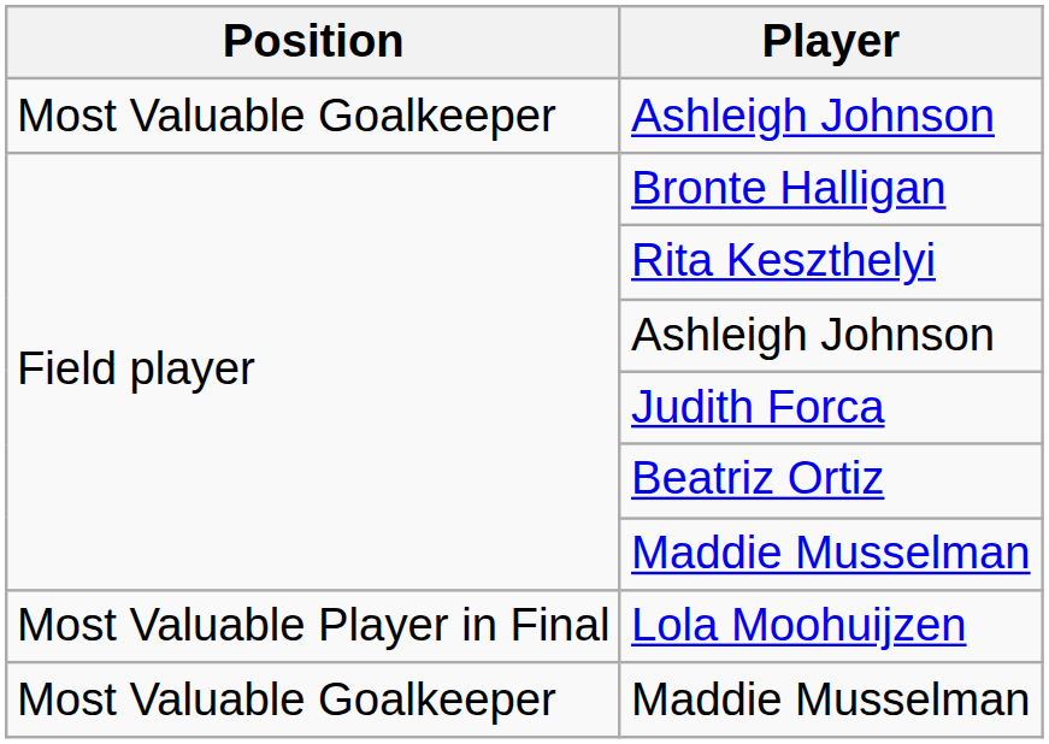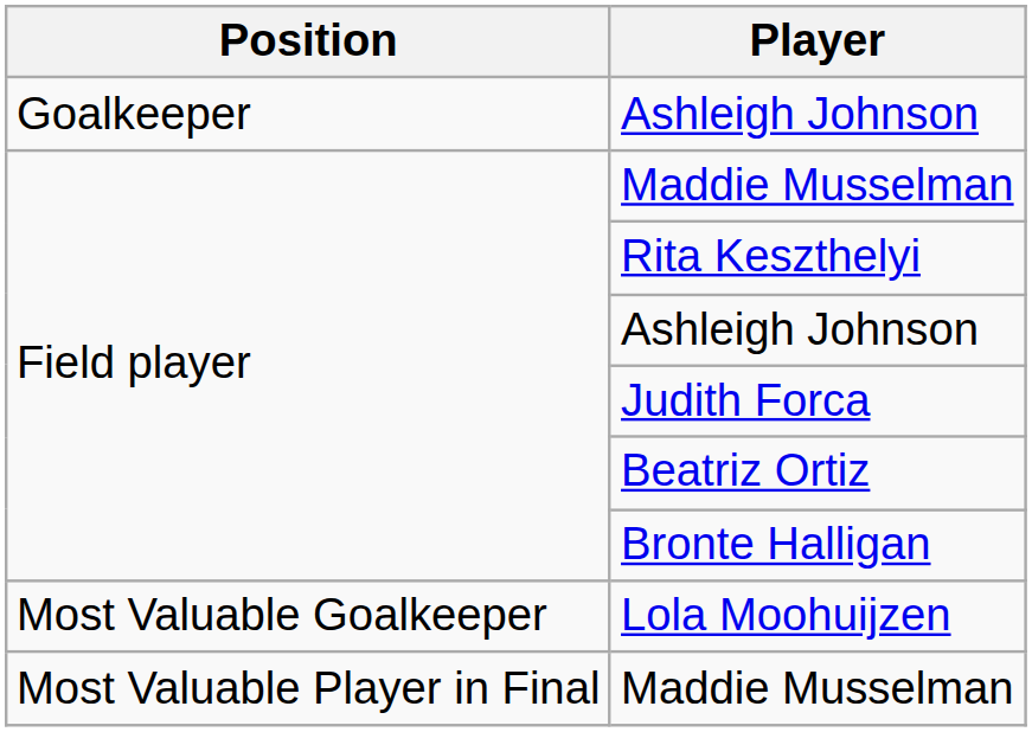row 2 | Position: Most Valuable Goalkeeper -> Goalkeeper
row 3 | Player: Bronte Halligan -> Maddie Musselman
row 8 | Player: Maddie Musselman -> Bronte Halligan
row 9 | Position: Most Valuable Player in Final -> Most Valuable Goalkeeper
row 10 | Position: Most Valuable Goalkeeper -> Most Valuable Player in Final
